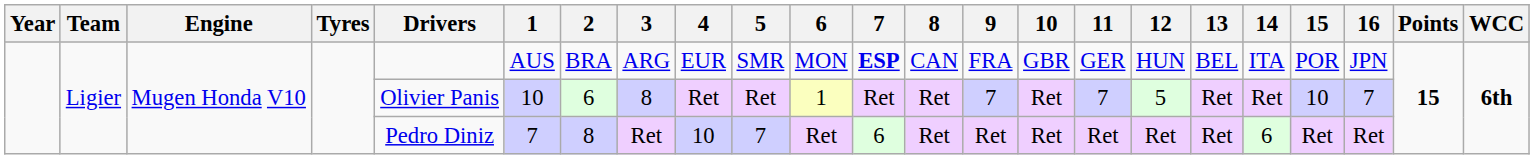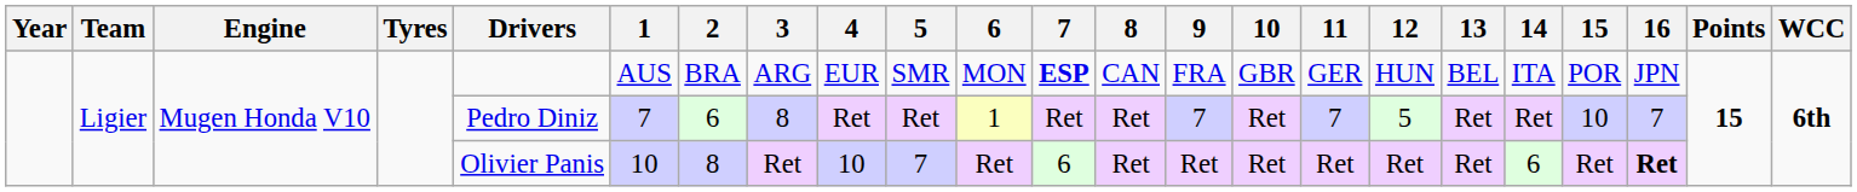row 3 | Drivers: Olivier Panis -> Pedro Diniz
row 3 | 1: 10 -> 7
row 4 | Drivers: Pedro Diniz -> Olivier Panis
row 4 | 1: 7 -> 10
row 4 | 16: normal -> bold
